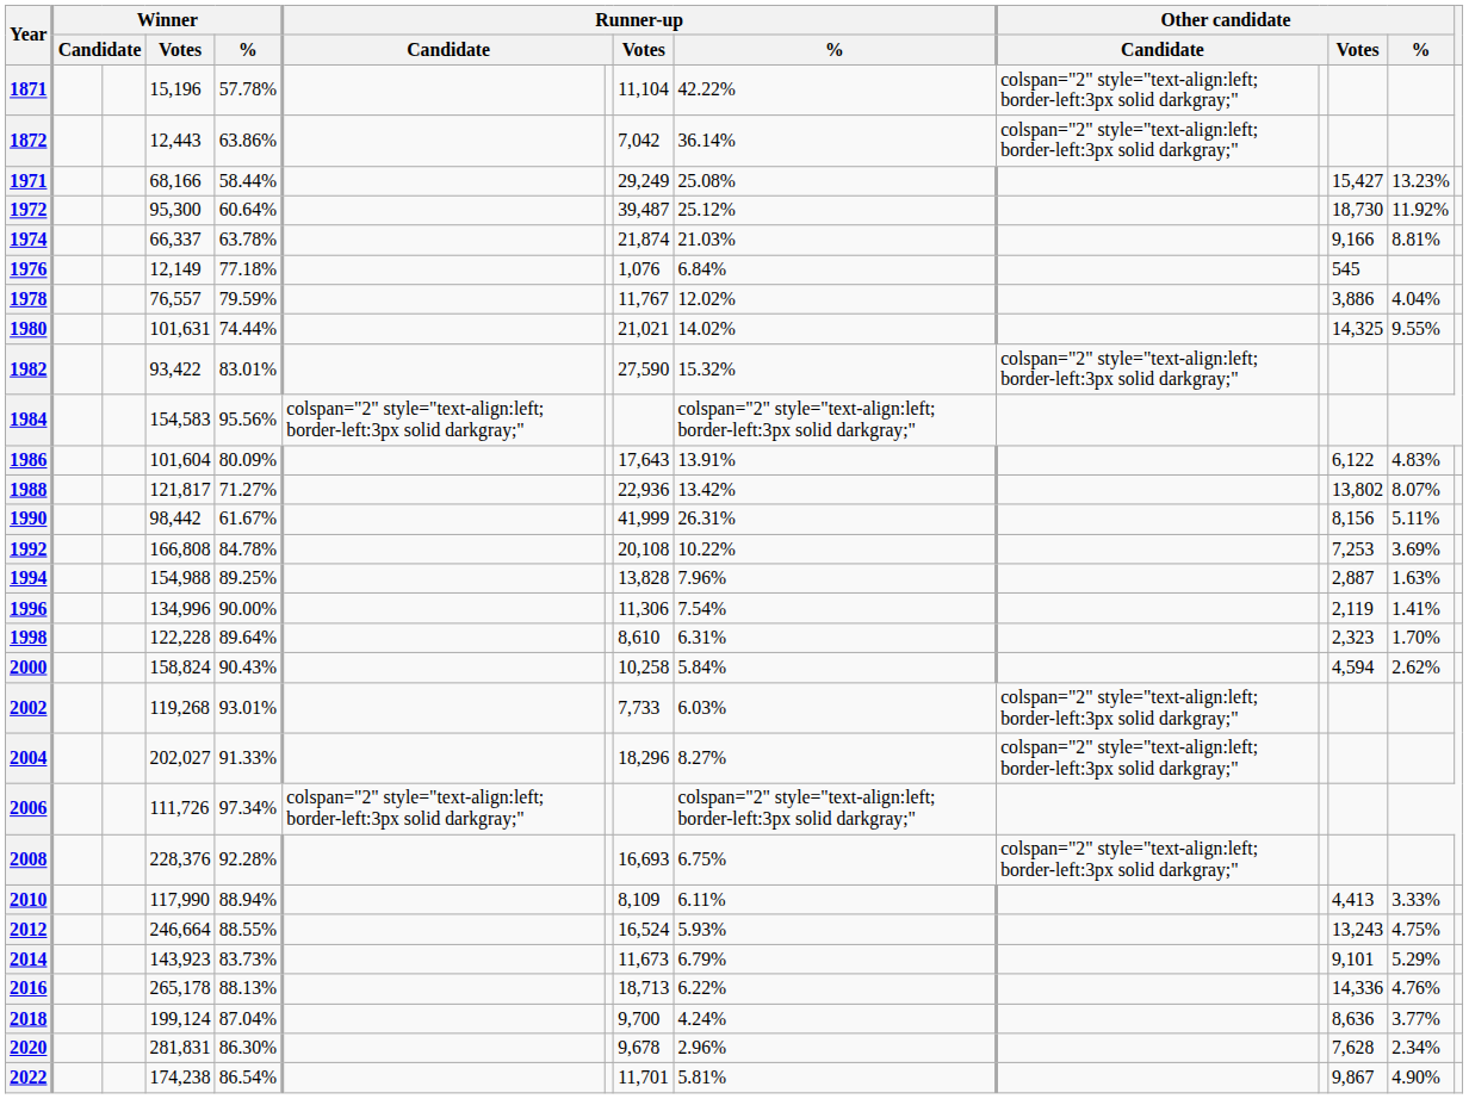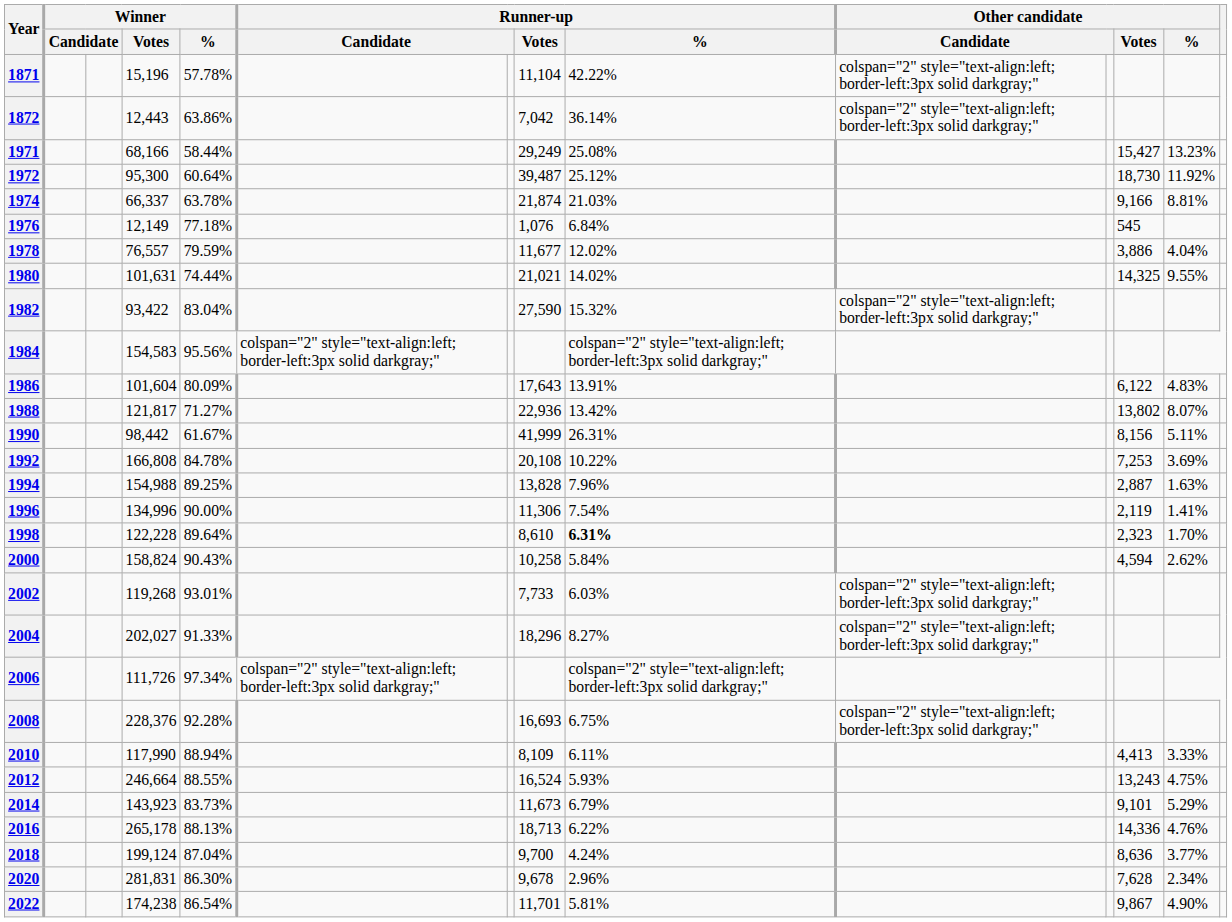1978 | Runner-up / Votes: 11,767 -> 11,677
1982 | Winner / %: 83.01% -> 83.04%
1998 | Runner-up / %: normal -> bold
